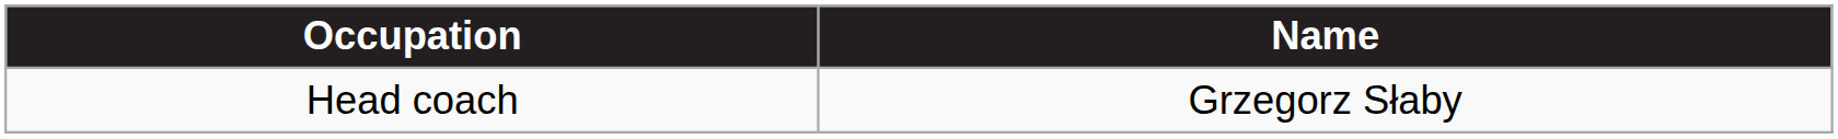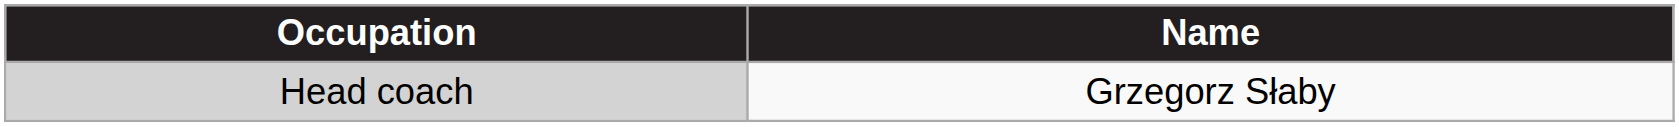Head coach | Occupation: no background -> lightgrey background
